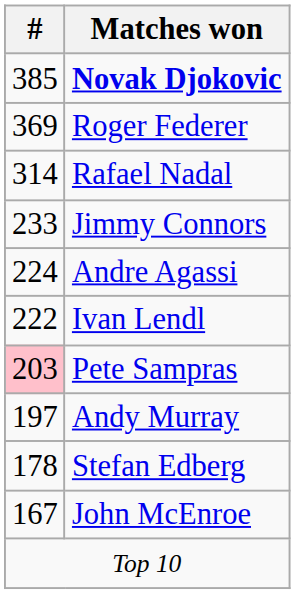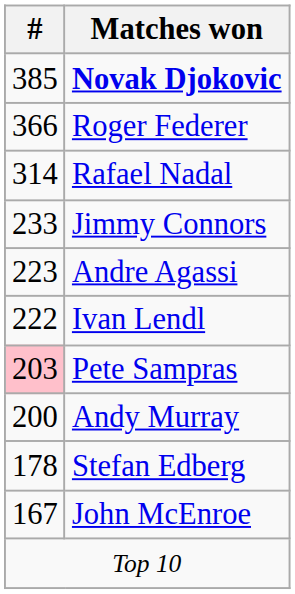Roger Federer | #: 369 -> 366
Andre Agassi | #: 224 -> 223
Andy Murray | #: 197 -> 200
